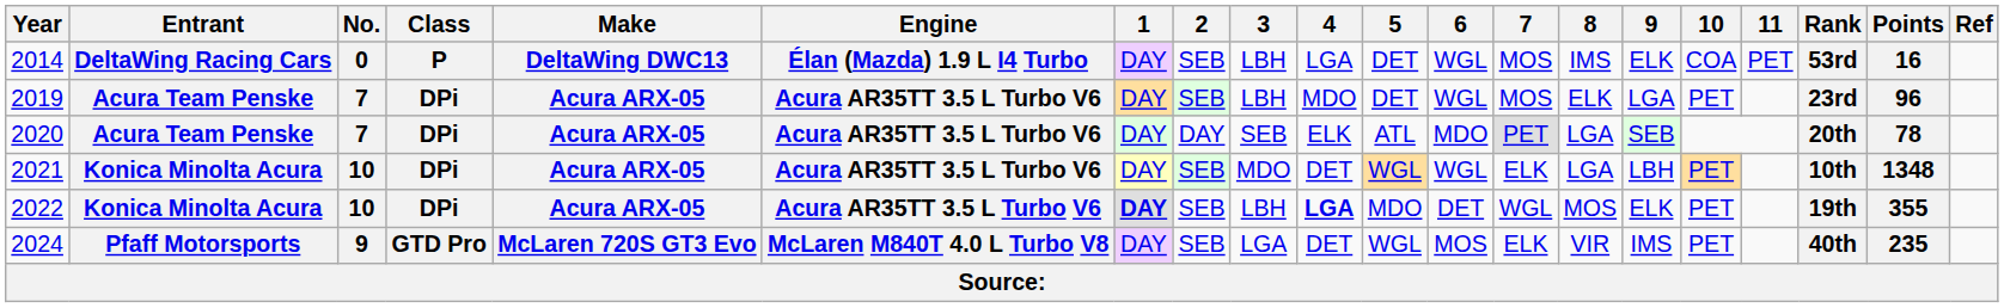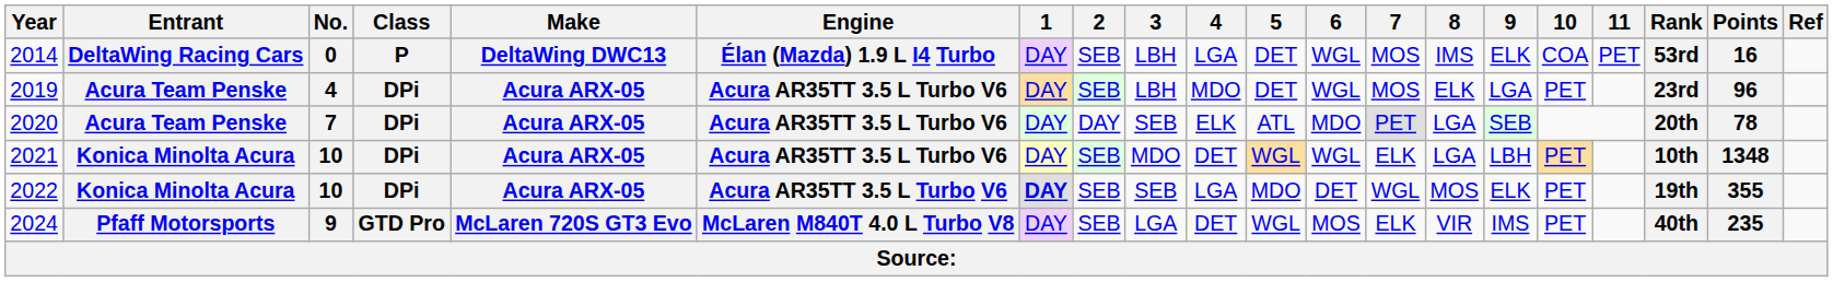2019 | No.: 7 -> 4
2022 | 3: LBH -> SEB
2022 | 4: bold -> normal
